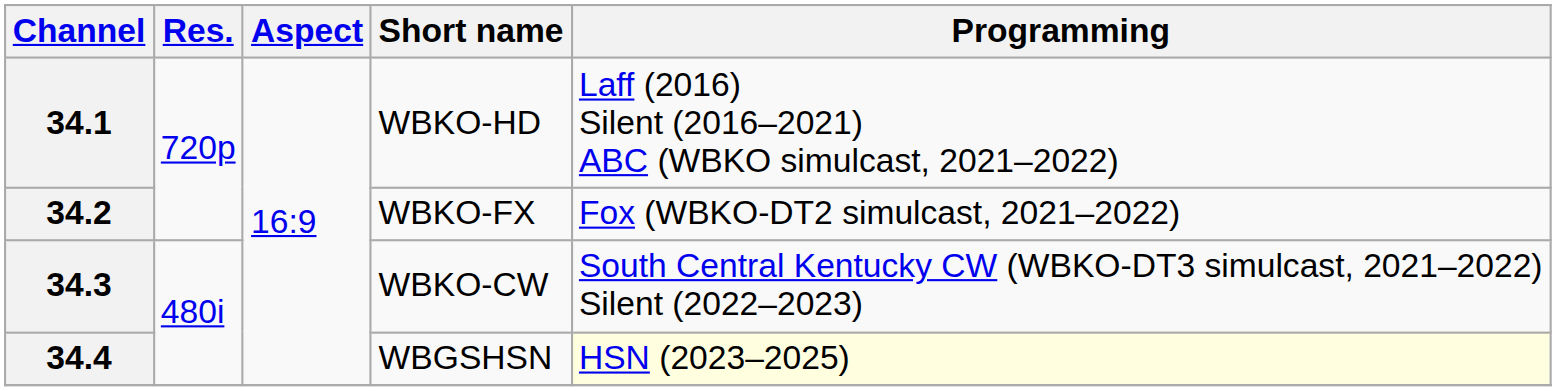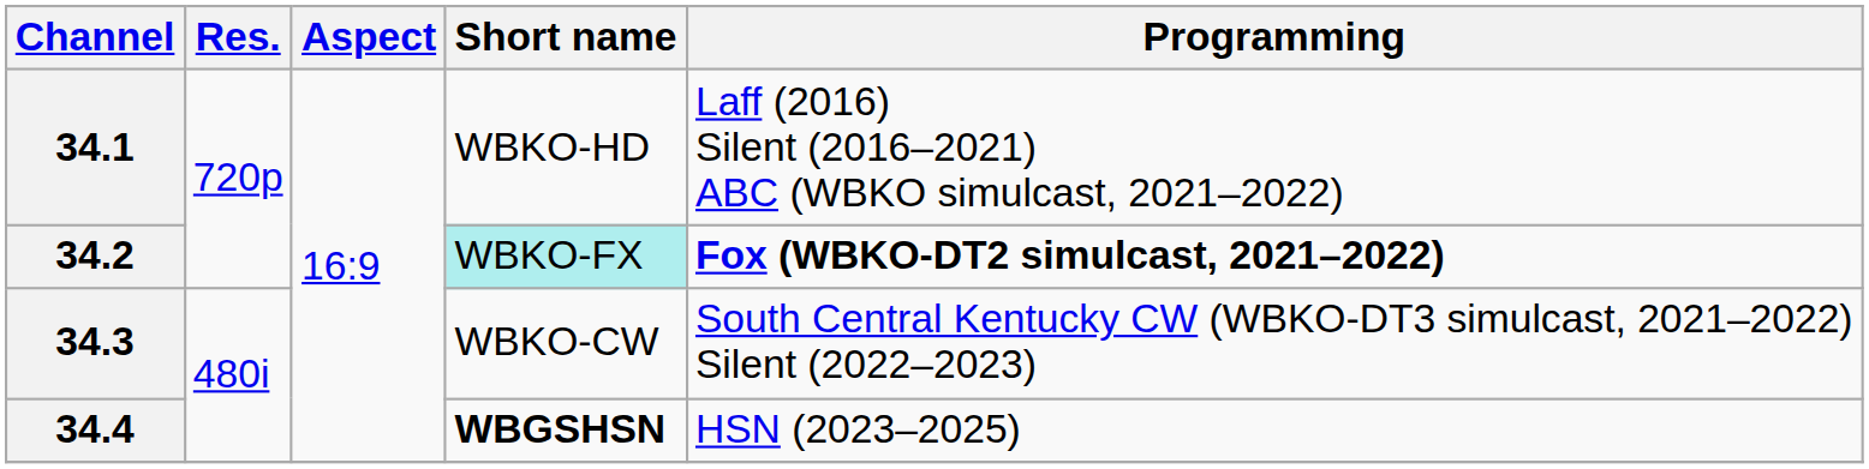34.2 | Short name: no background -> paleturquoise background
34.2 | Programming: normal -> bold
34.4 | Short name: normal -> bold
34.4 | Programming: lightyellow background -> no background
